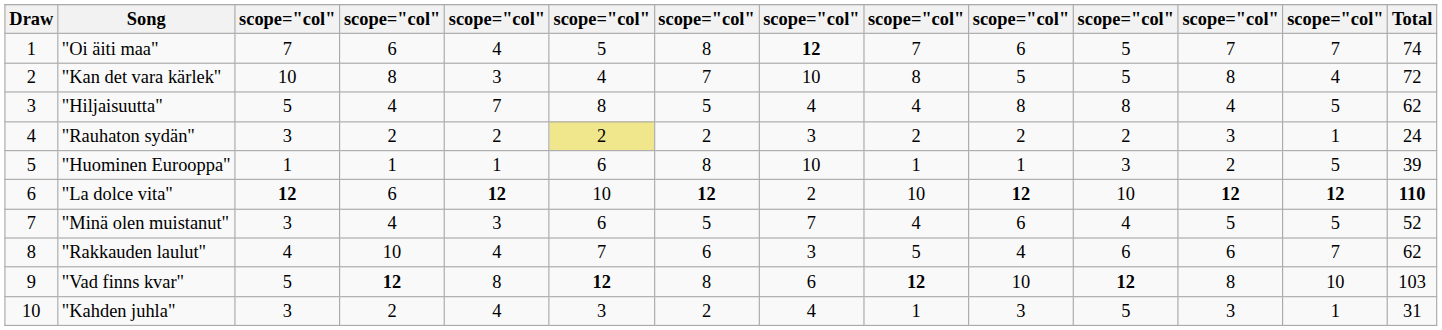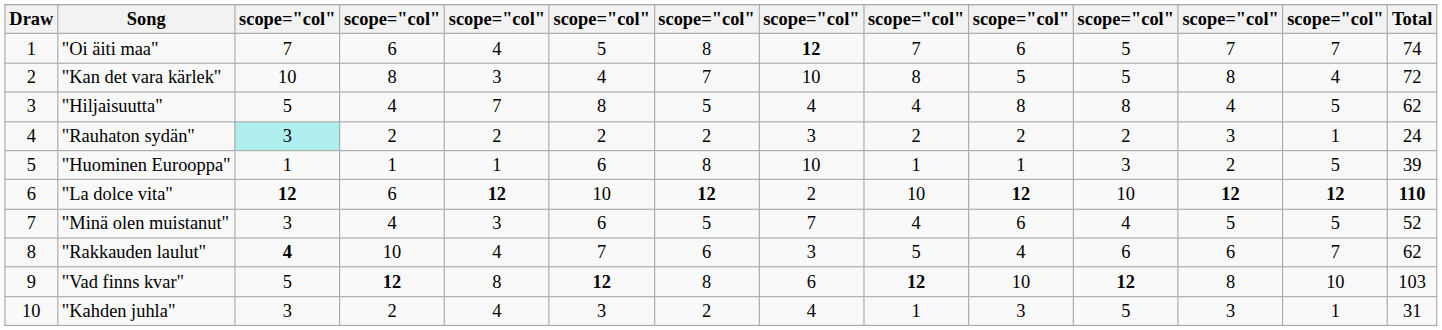"Rauhaton sydän" | column 3: no background -> paleturquoise background
"Rauhaton sydän" | column 6: khaki background -> no background
"Rakkauden laulut" | column 3: normal -> bold
